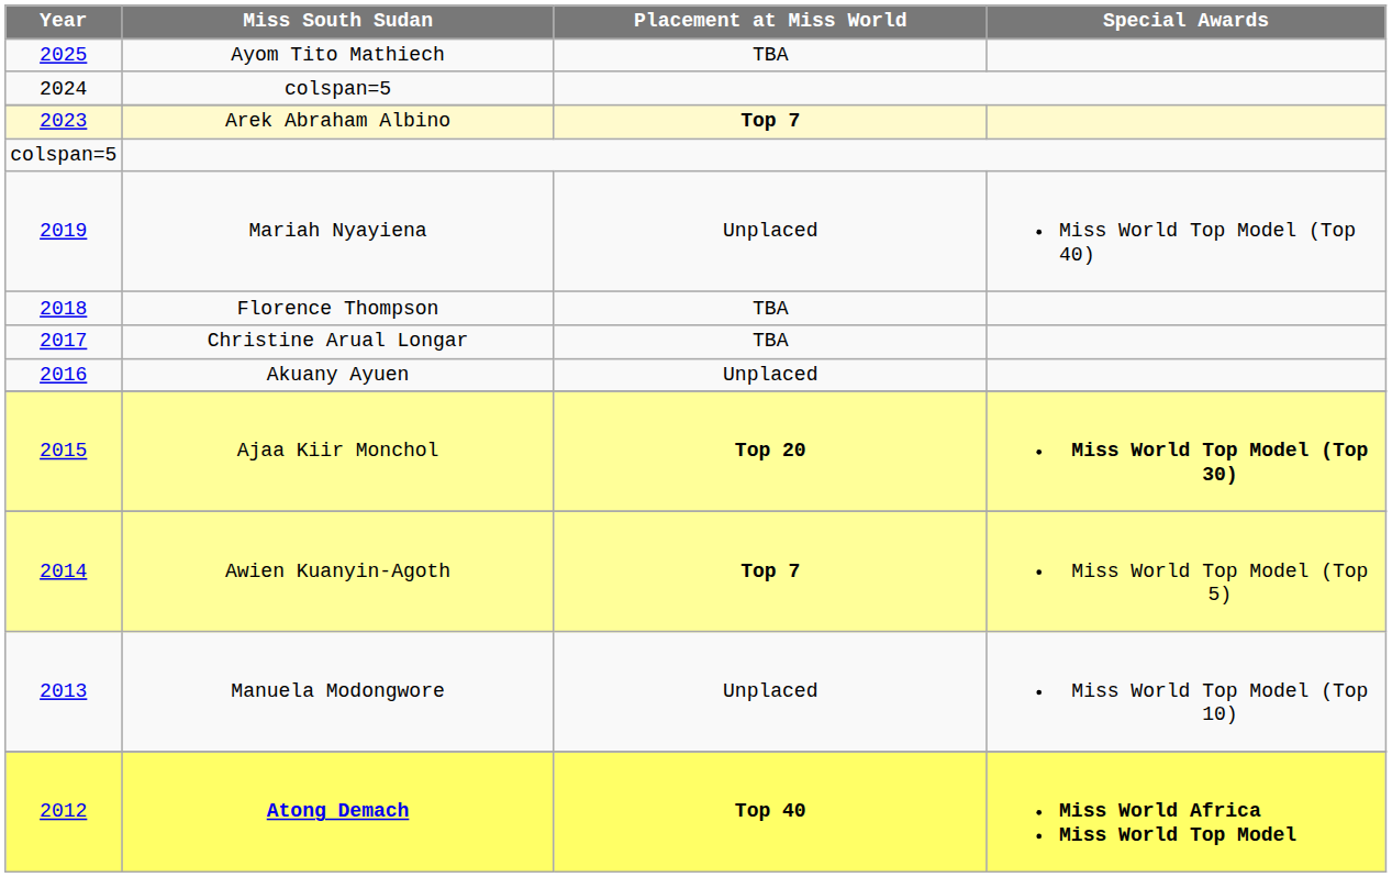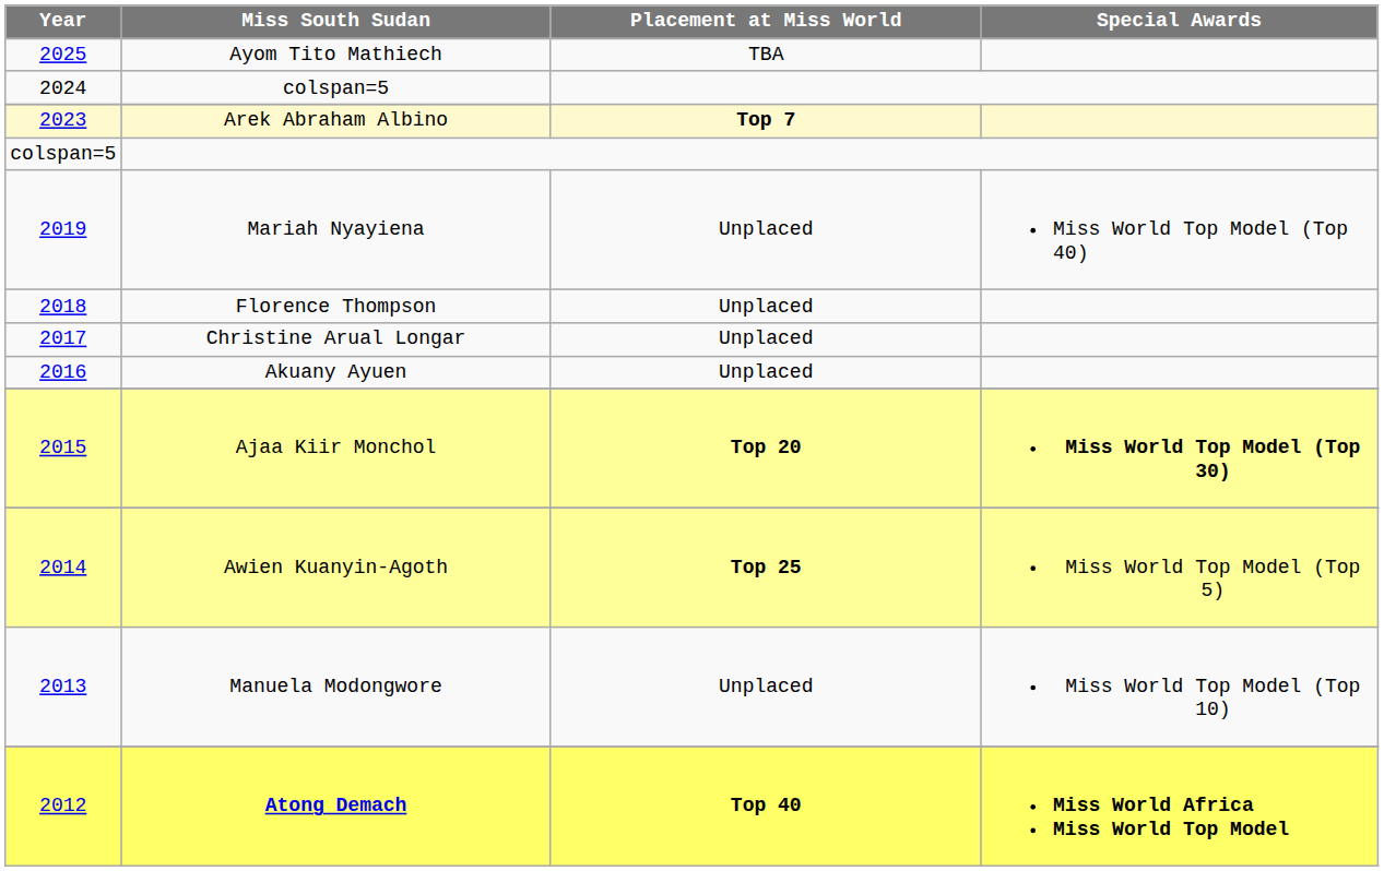Florence Thompson | Placement at Miss World: TBA -> Unplaced
Christine Arual Longar | Placement at Miss World: TBA -> Unplaced
Awien Kuanyin-Agoth | Placement at Miss World: Top 7 -> Top 25
